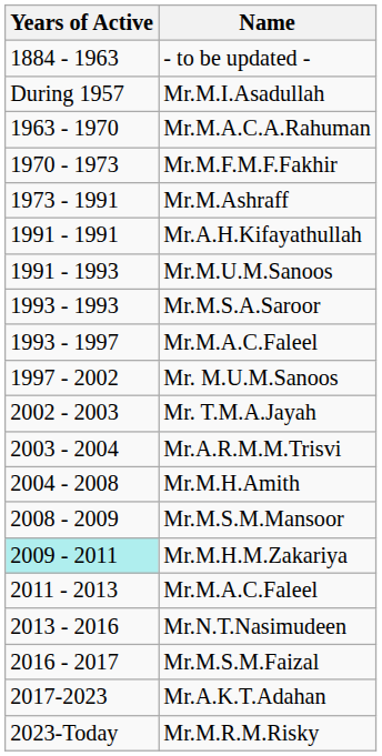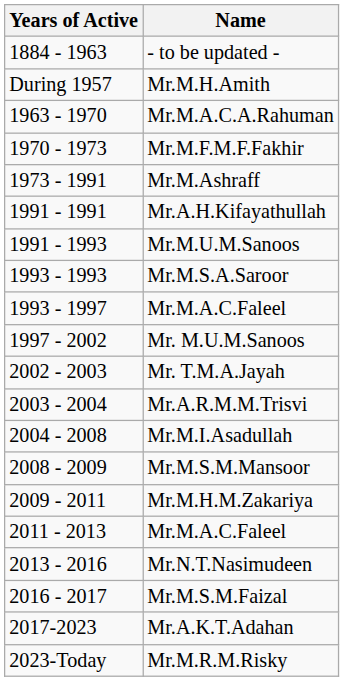row 3 | Name: Mr.M.I.Asadullah -> Mr.M.H.Amith
row 14 | Name: Mr.M.H.Amith -> Mr.M.I.Asadullah
row 16 | Years of Active: paleturquoise background -> no background
